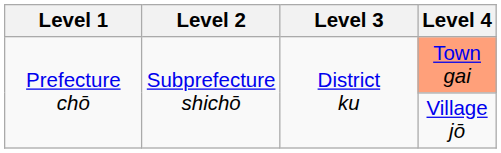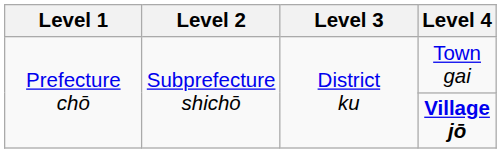Town gai | Level 4: lightsalmon background -> no background
Village jō | Level 4: normal -> bold
